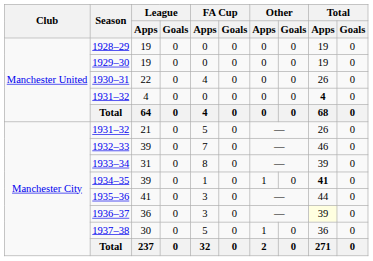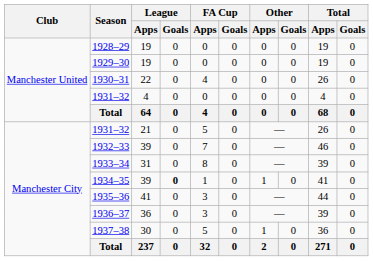1931–32 / 4 | Total / Apps: bold -> normal
1934–35 | League / Goals: normal -> bold
1934–35 | Total / Apps: bold -> normal
1936–37 | Total / Apps: lightyellow background -> no background
